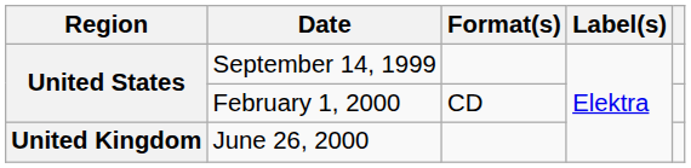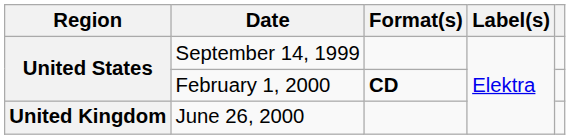February 1, 2000 | Format(s): normal -> bold
